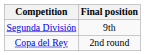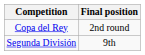rows swapped: Segunda División <-> Copa del Rey
